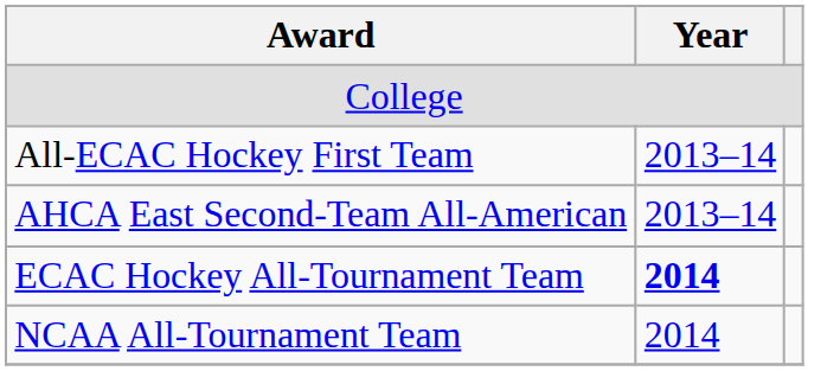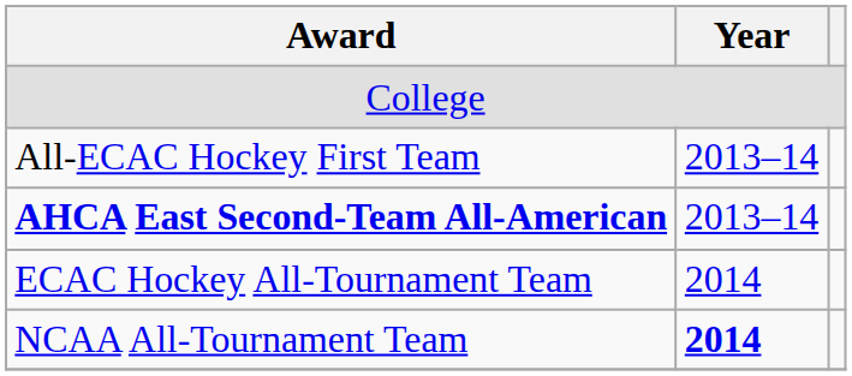AHCA East Second-Team All-American | Award: normal -> bold
ECAC Hockey All-Tournament Team | Year: bold -> normal
NCAA All-Tournament Team | Year: normal -> bold
